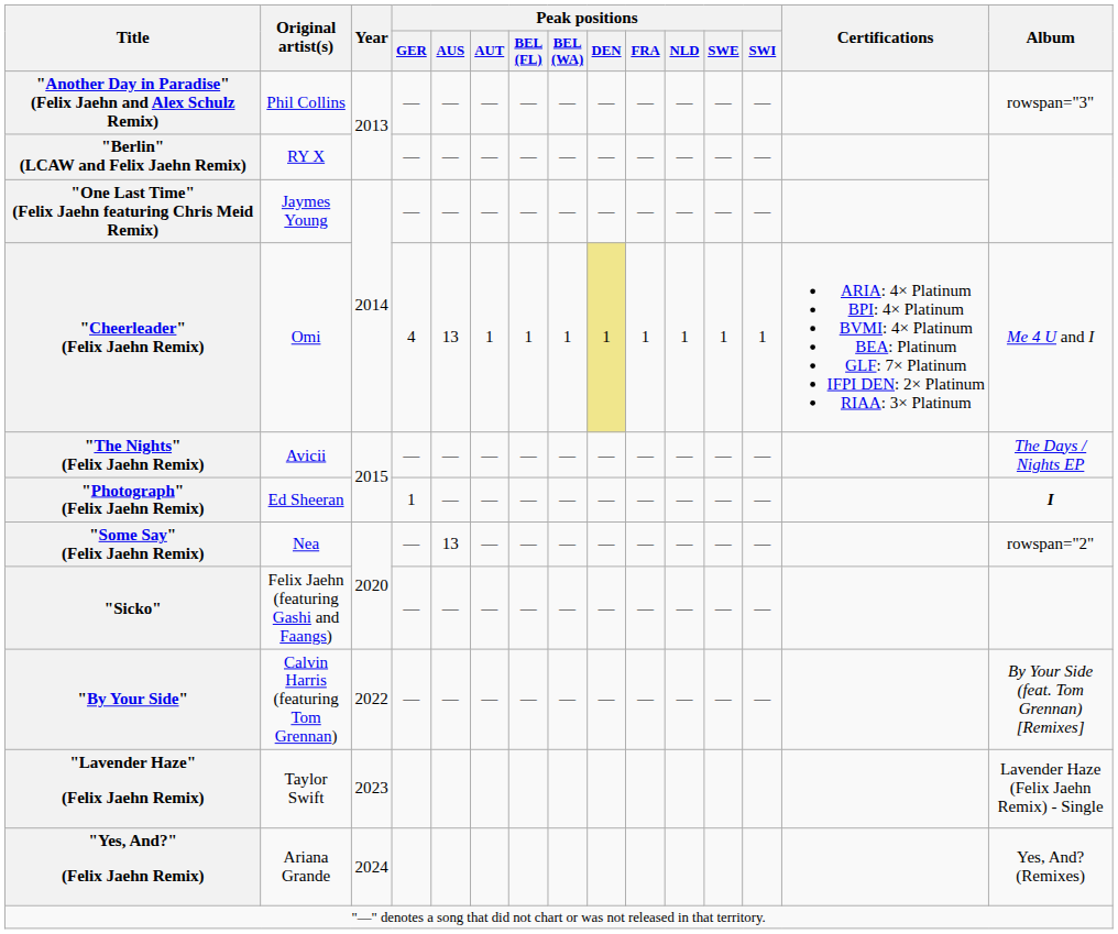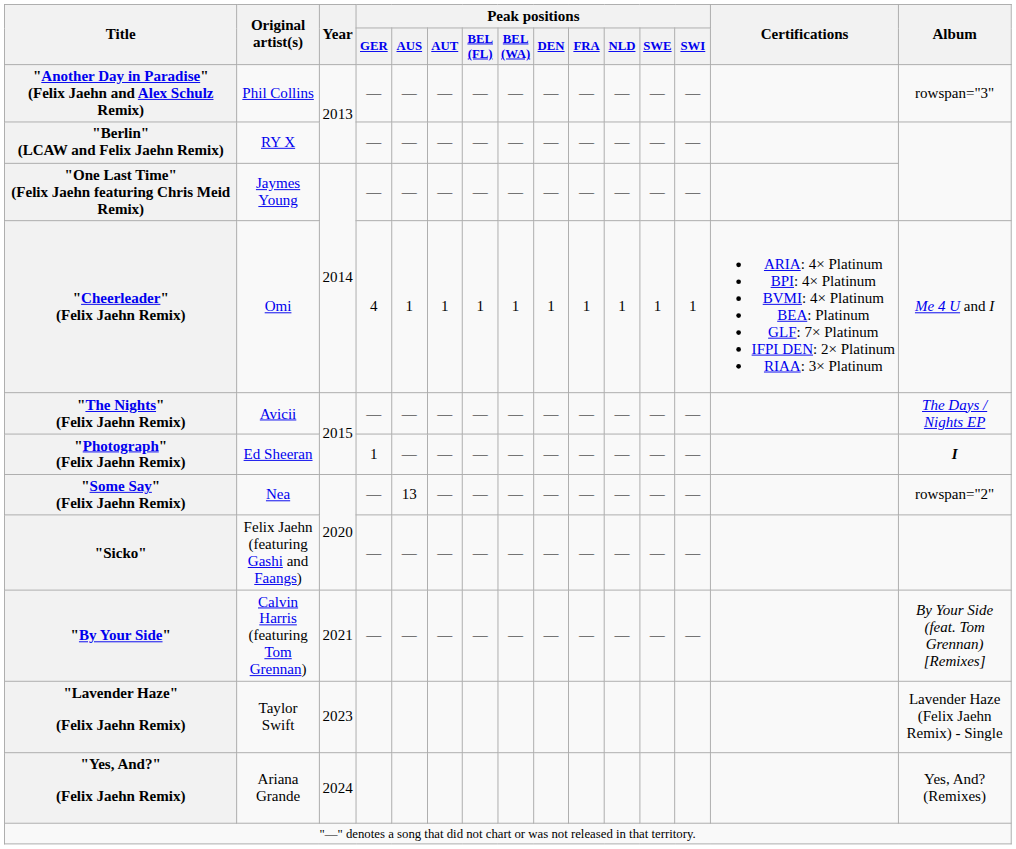"Cheerleader" (Felix Jaehn Remix) | Peak positions / AUS: 13 -> 1
"Cheerleader" (Felix Jaehn Remix) | Peak positions / DEN: khaki background -> no background
"By Your Side" | Year: 2022 -> 2021
